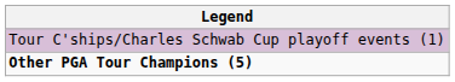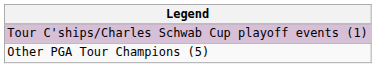row 3 | column 1: bold -> normal
